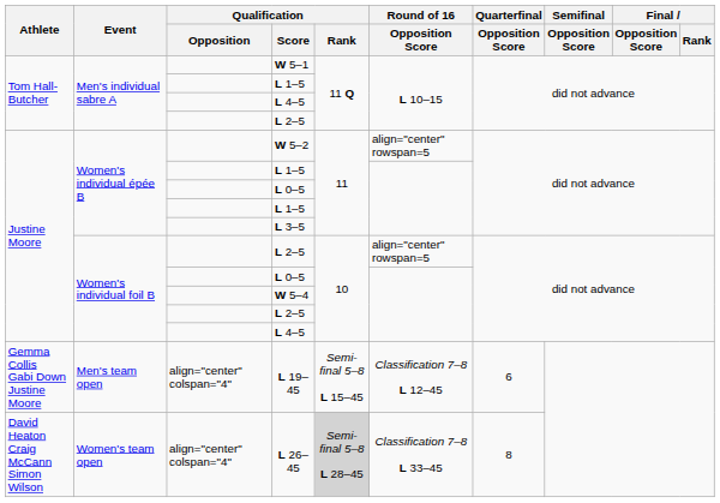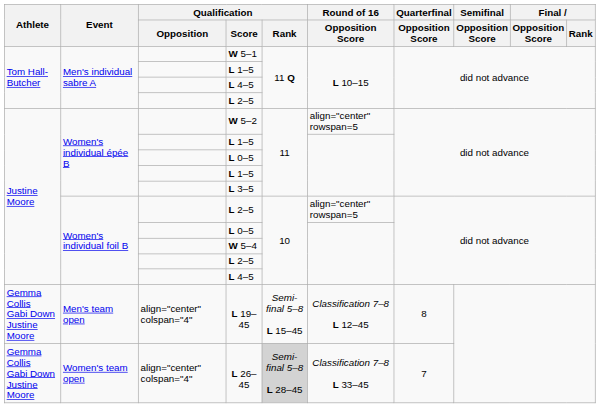L 19–45 | Quarterfinal / Opposition Score: 6 -> 8
L 26–45 | Athlete: David Heaton Craig McCann Simon Wilson -> Gemma Collis Gabi Down Justine Moore
L 26–45 | Quarterfinal / Opposition Score: 8 -> 7
